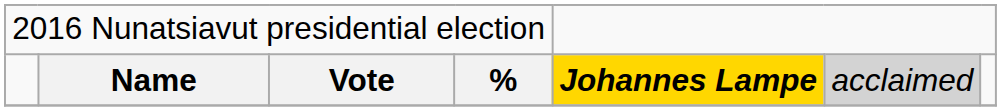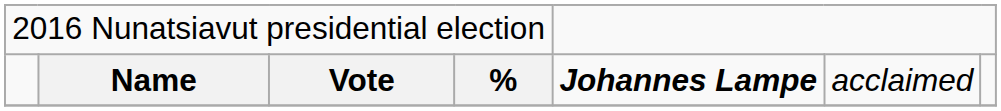Name | column 5: gold background -> no background
Name | column 6: lightgrey background -> no background
